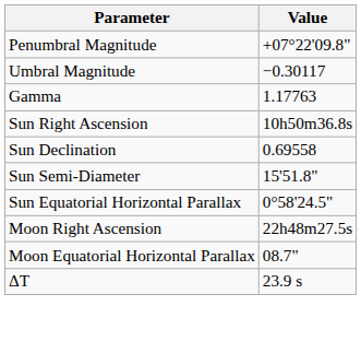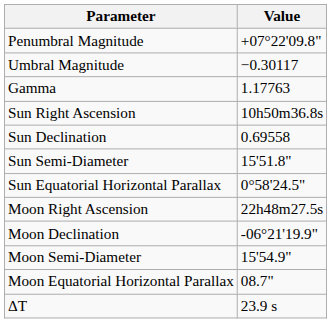+ row: Moon Declination | -06°21'19.9"
+ row: Moon Semi-Diameter | 15'54.9"
